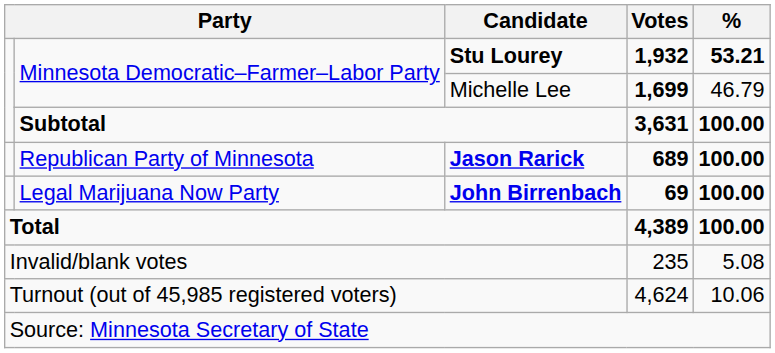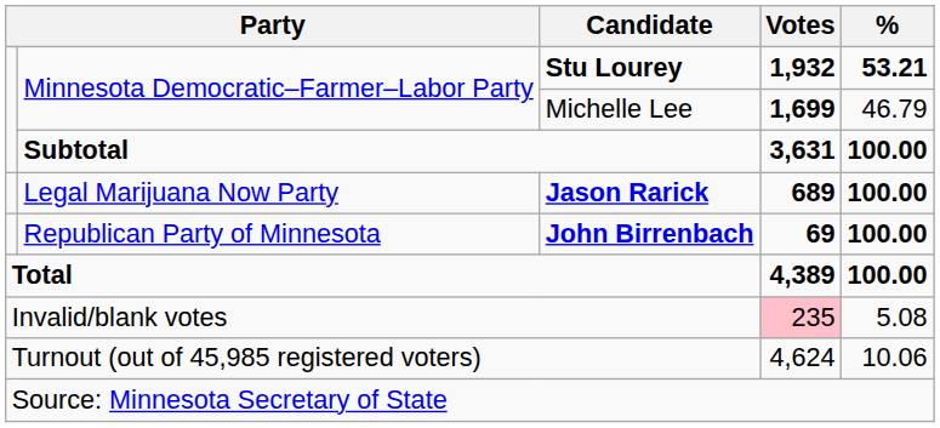Jason Rarick | column 2: Republican Party of Minnesota -> Legal Marijuana Now Party
John Birrenbach | column 2: Legal Marijuana Now Party -> Republican Party of Minnesota
Invalid/blank votes | Votes: no background -> pink background
